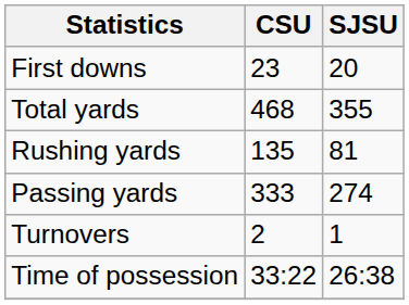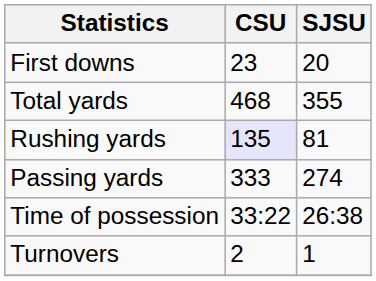Rushing yards | CSU: no background -> lavender background
rows swapped: Turnovers <-> Time of possession
